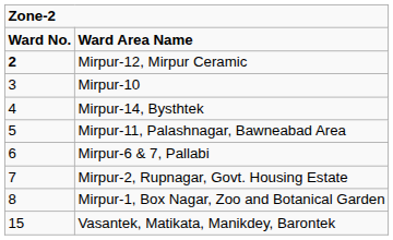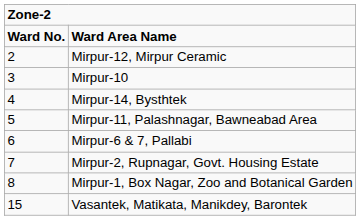Mirpur-12, Mirpur Ceramic | column 1: bold -> normal
